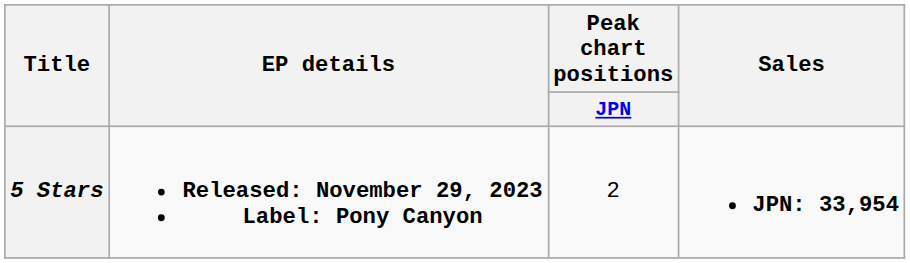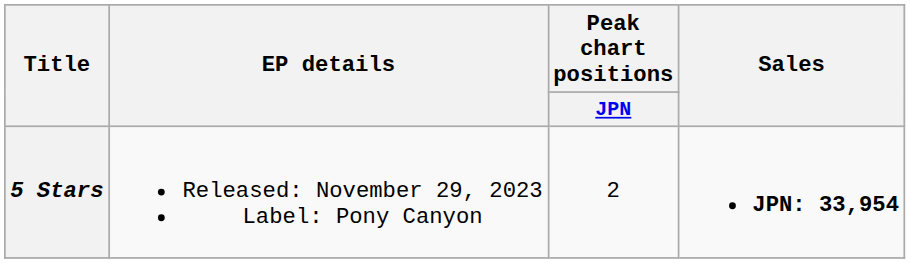5 Stars | EP details: bold -> normal
